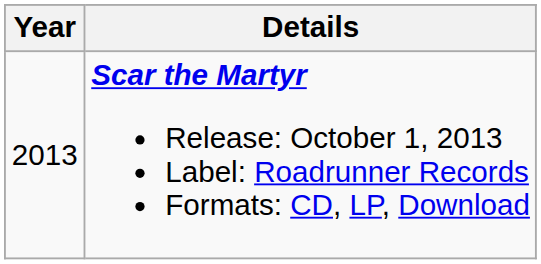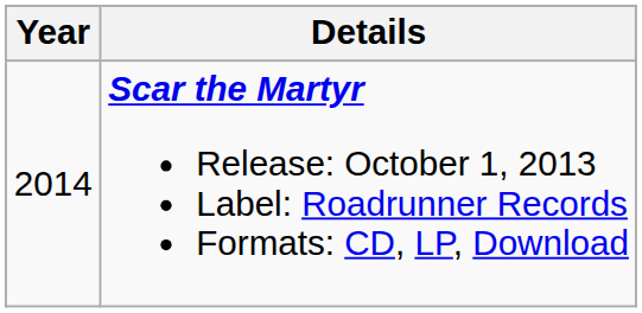row 2 | Year: 2013 -> 2014
